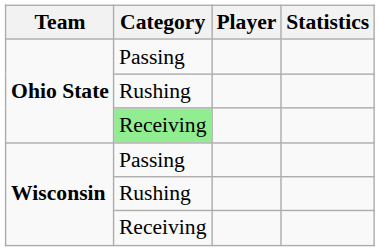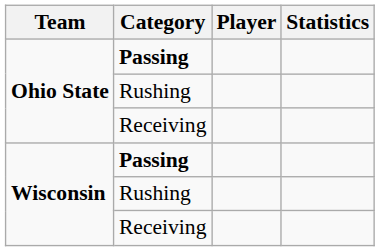Ohio State / Passing | Category: normal -> bold
Ohio State / Receiving | Category: lightgreen background -> no background
Wisconsin / Passing | Category: normal -> bold
